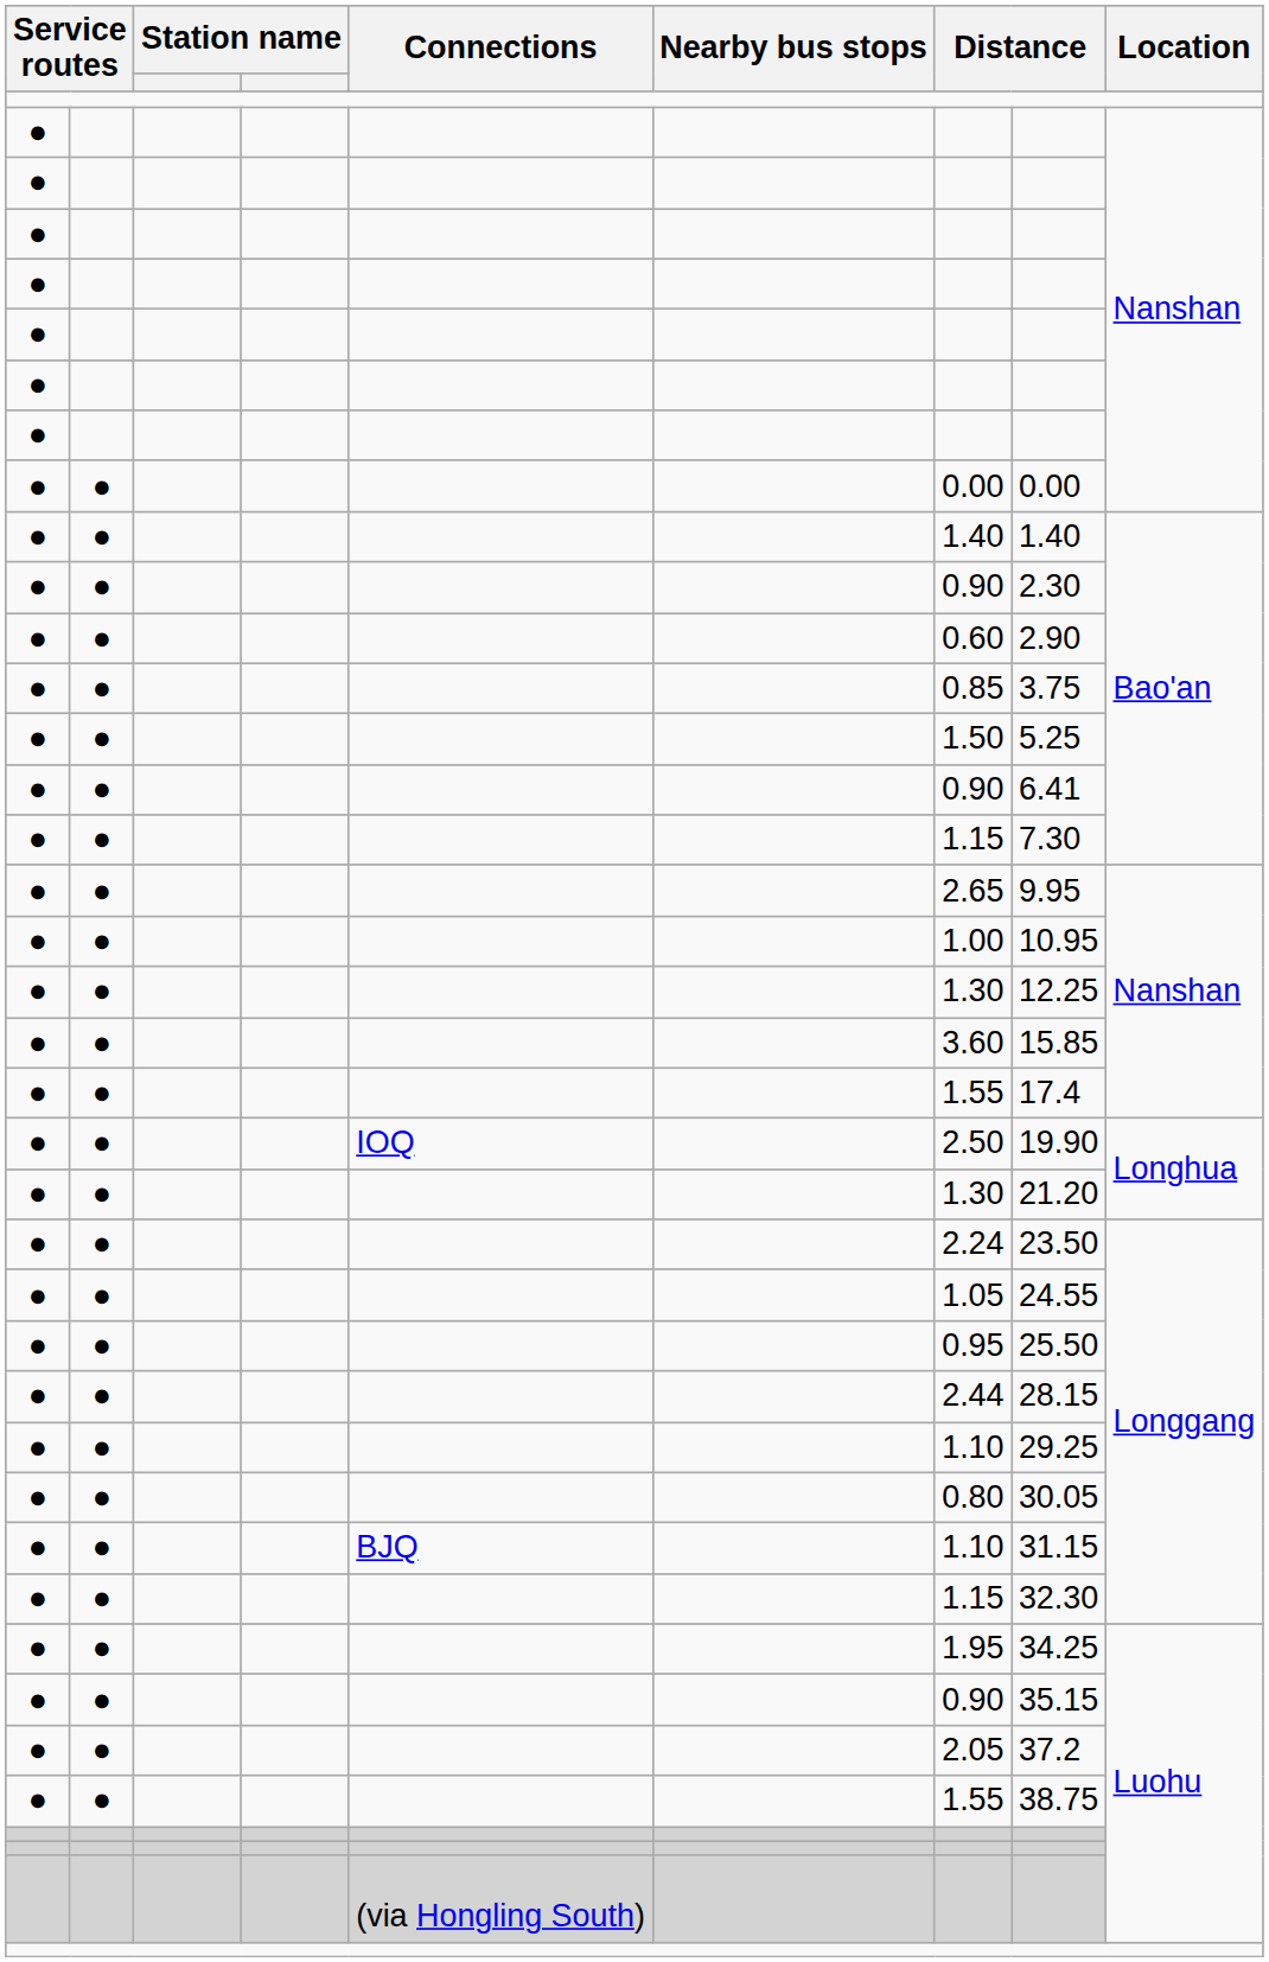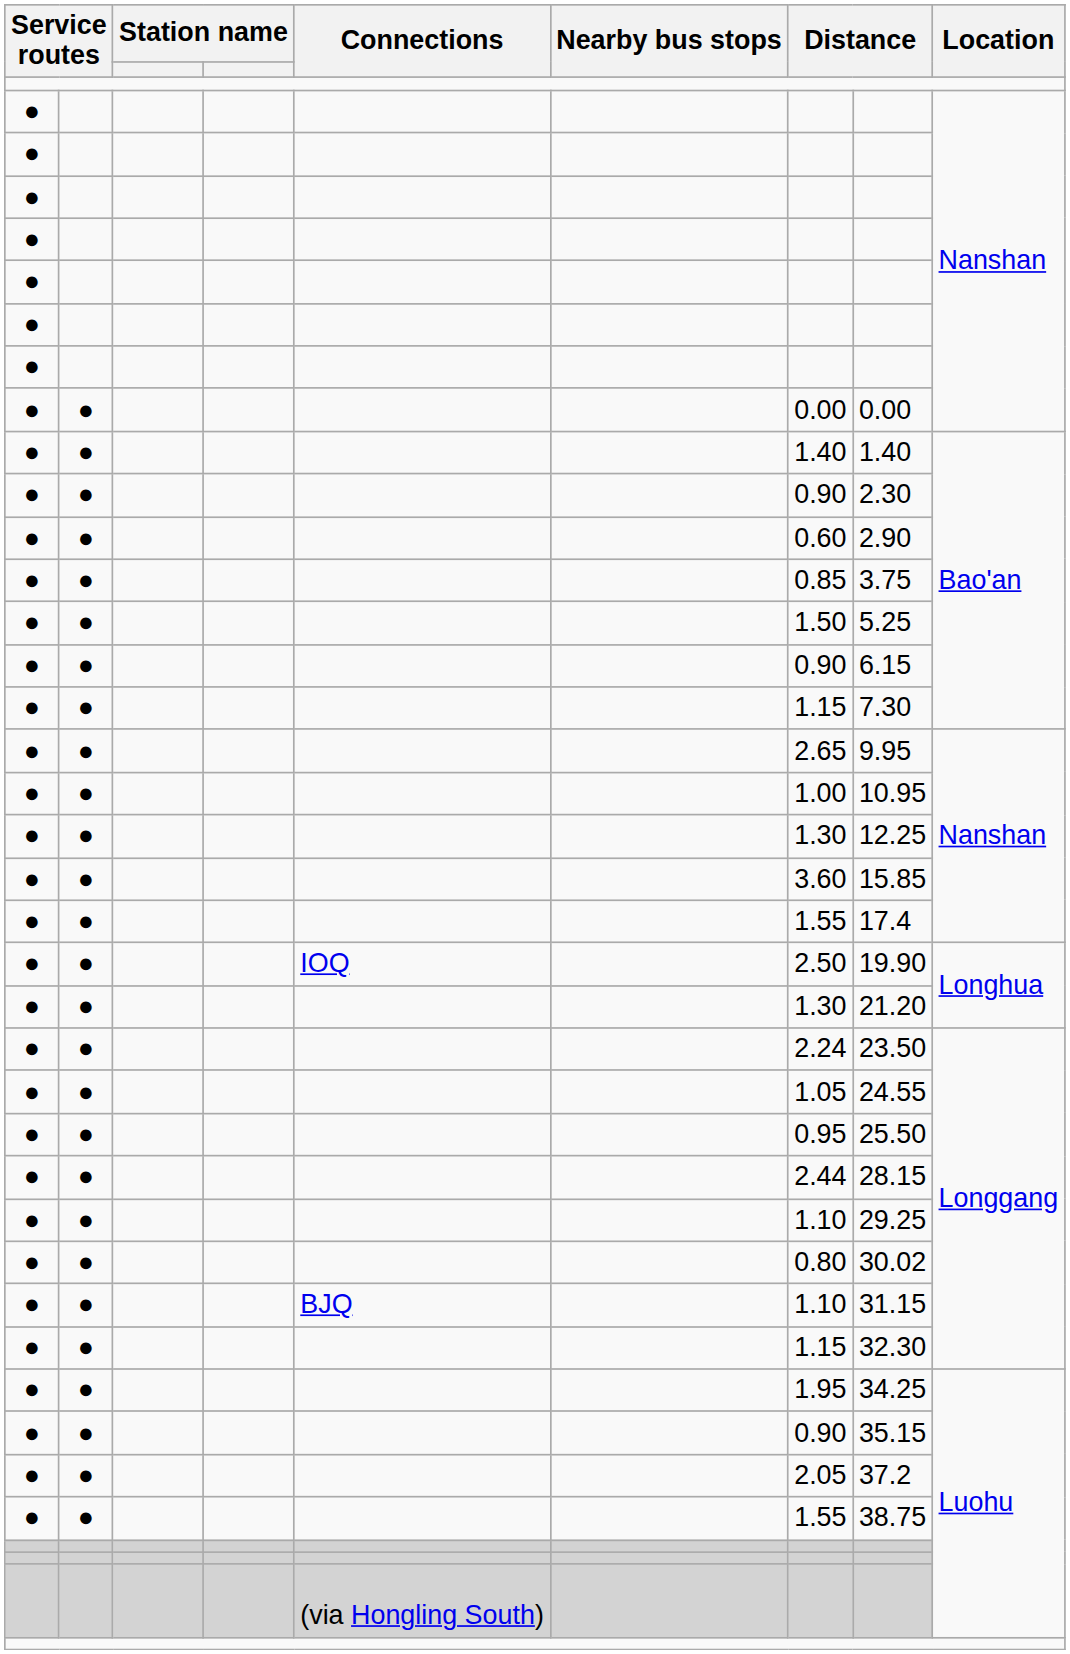row 17 | column 8: 6.41 -> 6.15
row 31 | column 8: 30.05 -> 30.02
